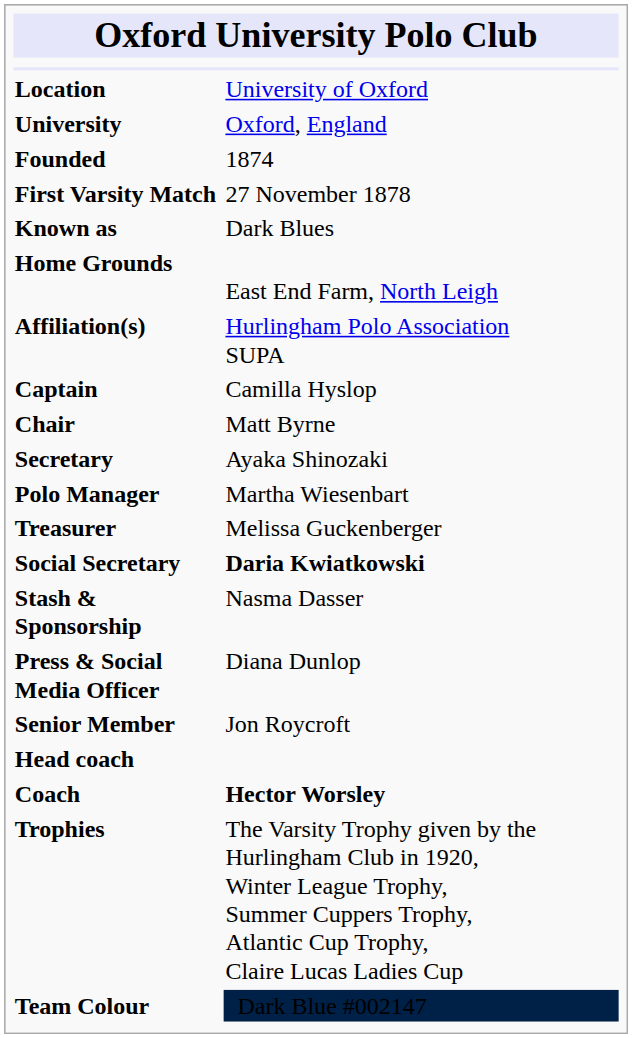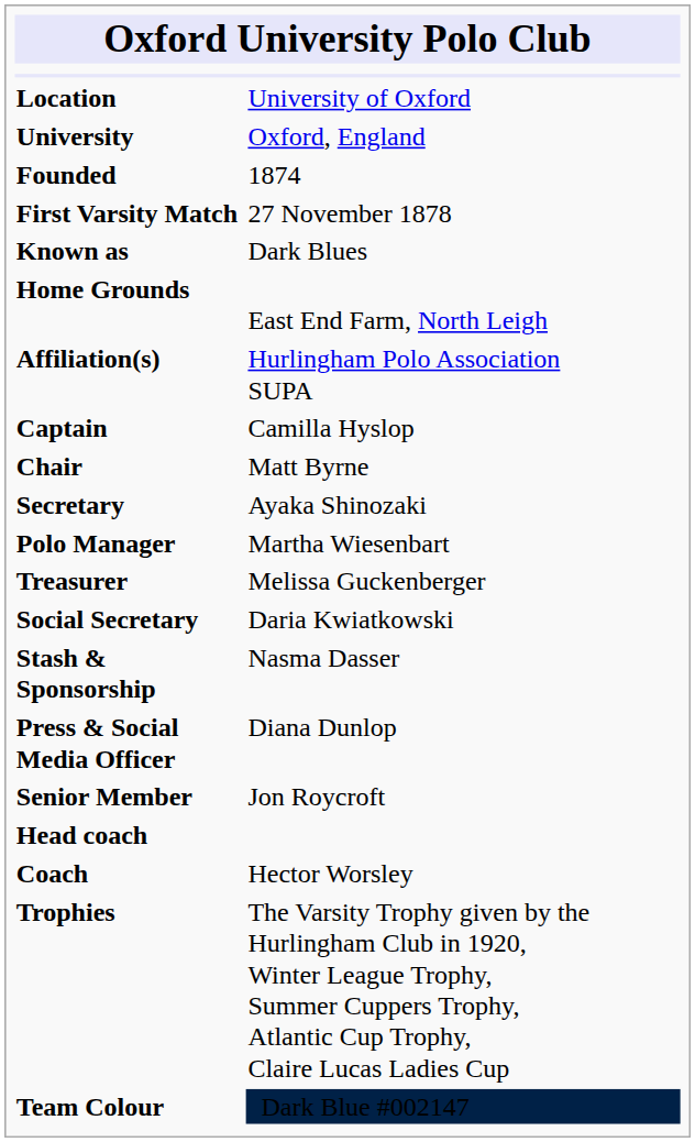row 14 | column 2: bold -> normal
row 19 | column 2: bold -> normal
